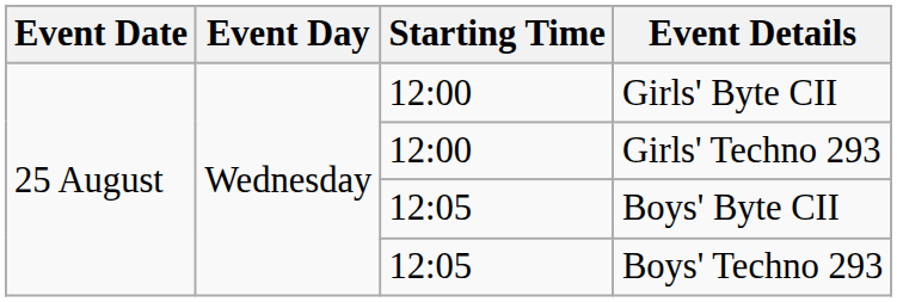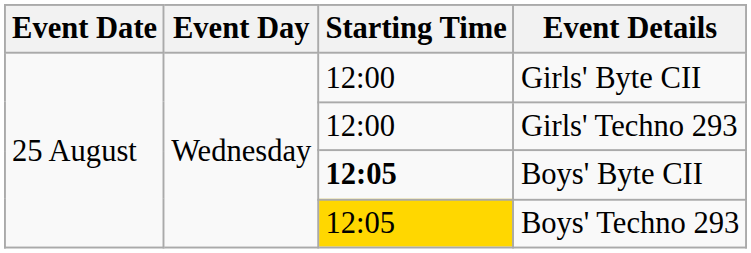Boys' Byte CII | Starting Time: normal -> bold
Boys' Techno 293 | Starting Time: no background -> gold background
